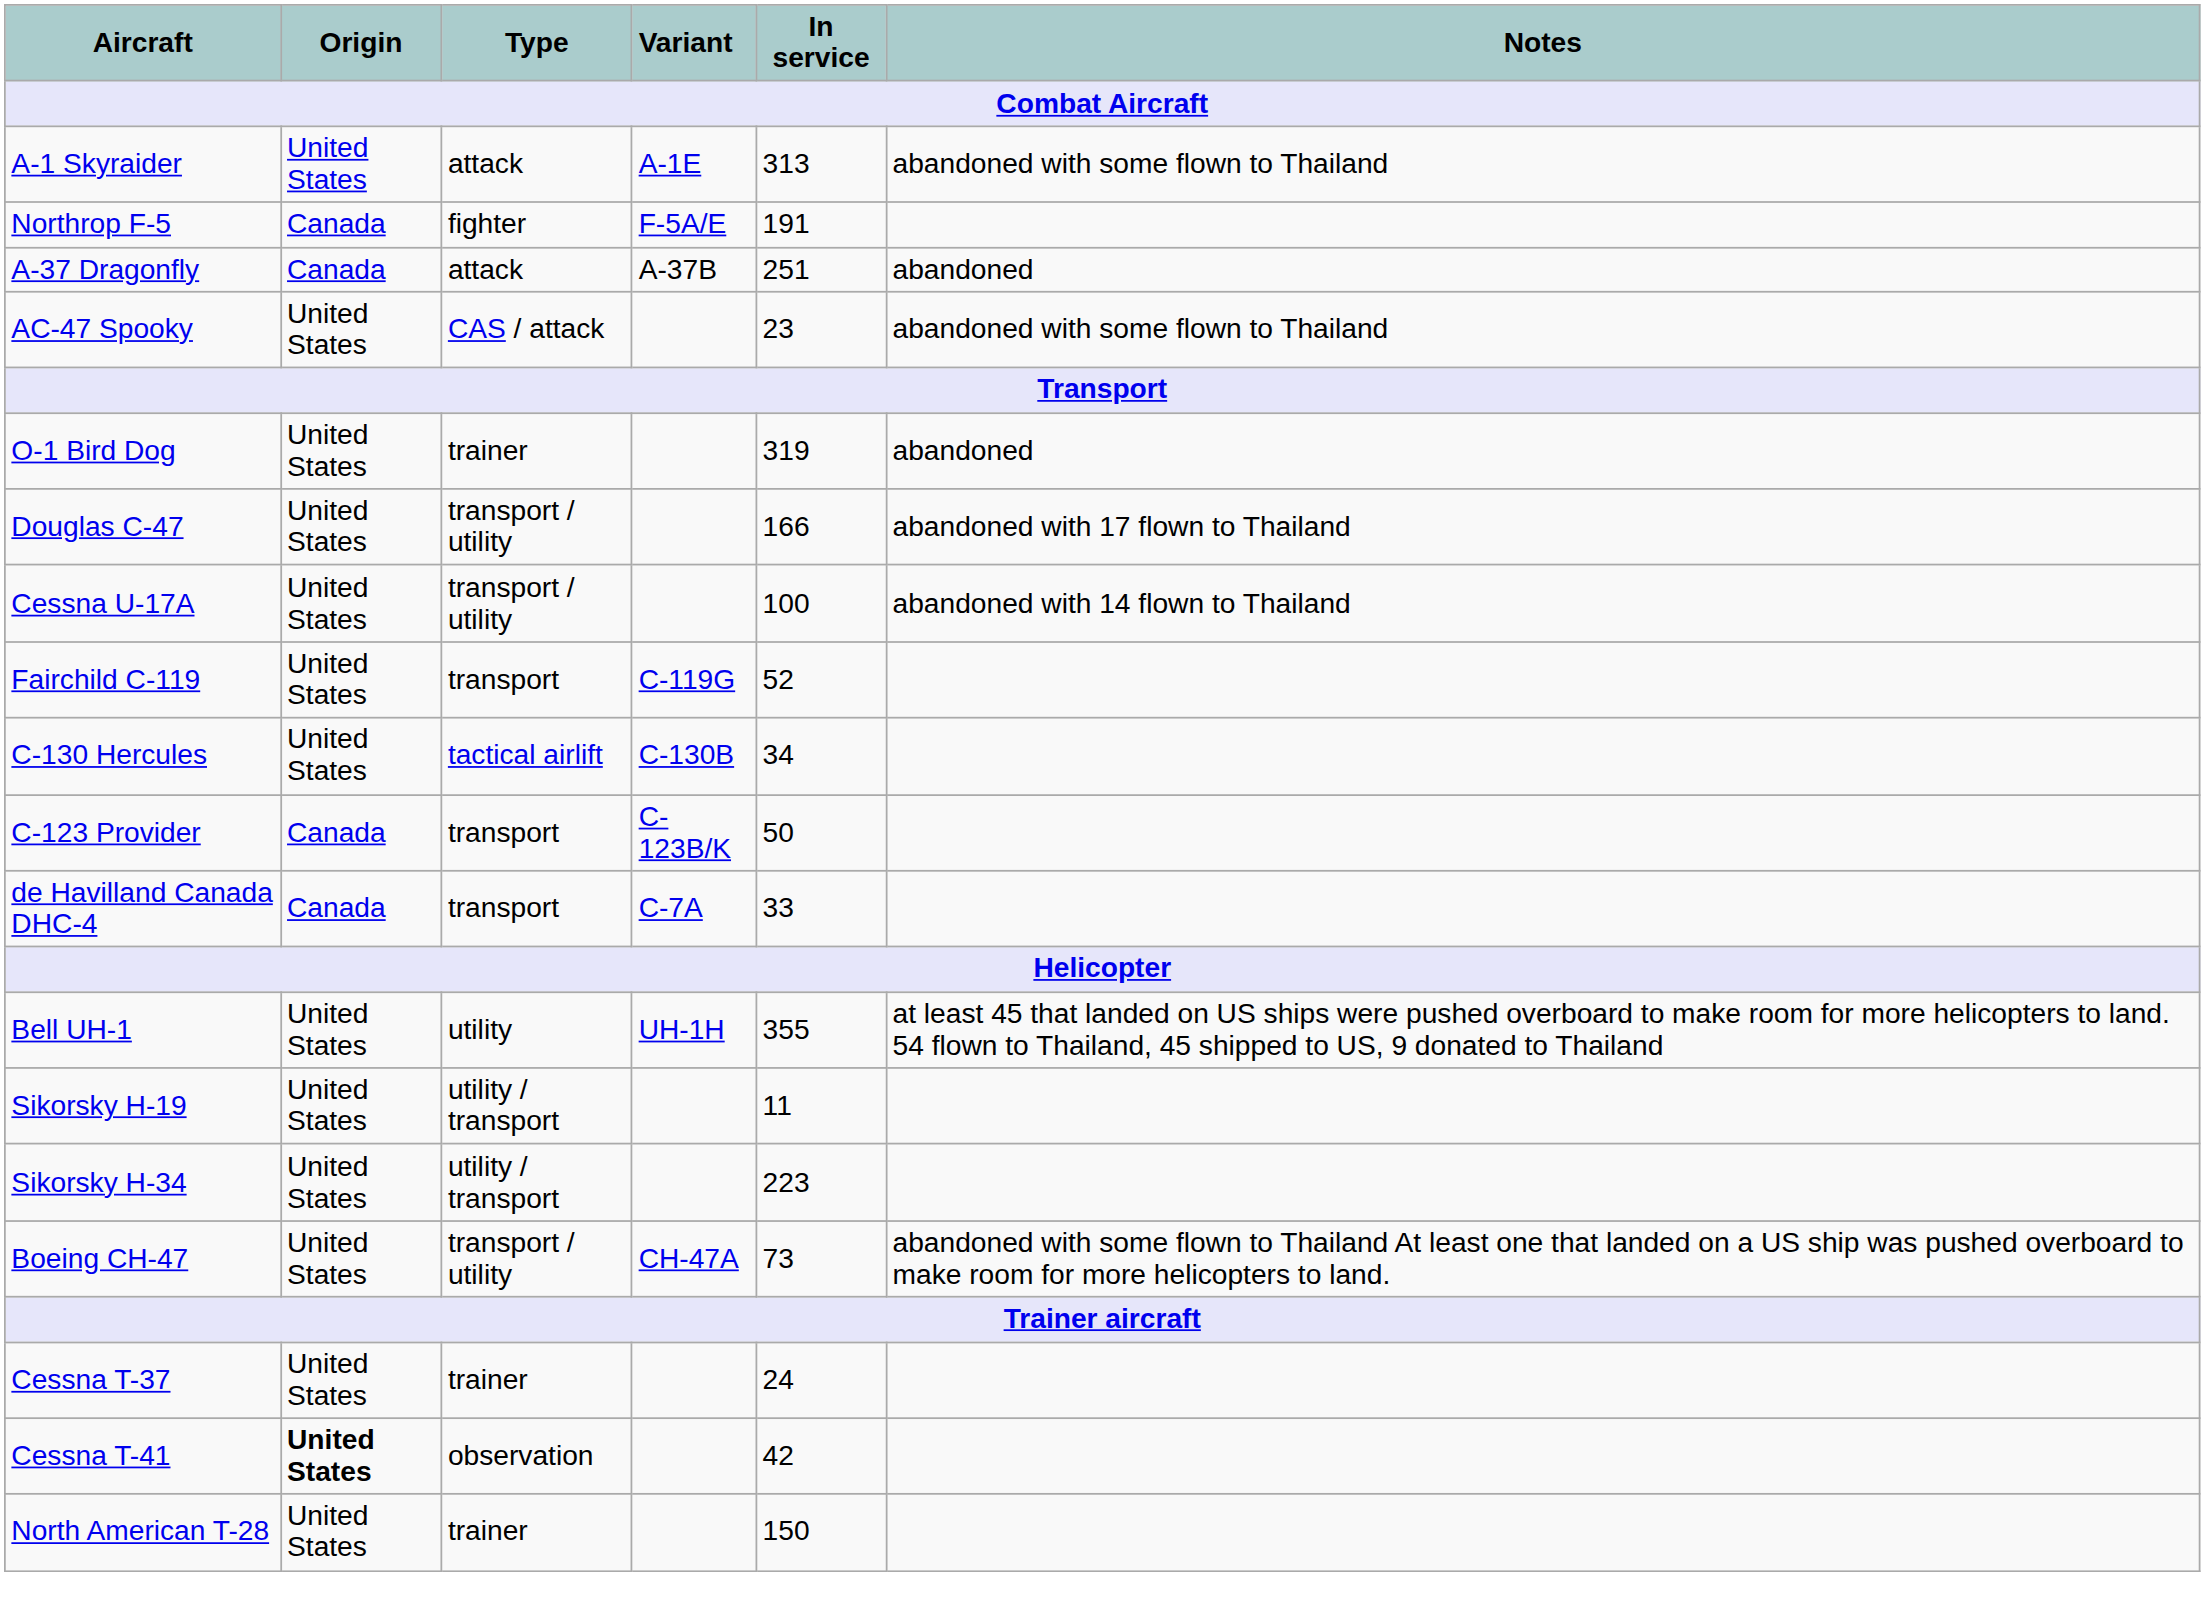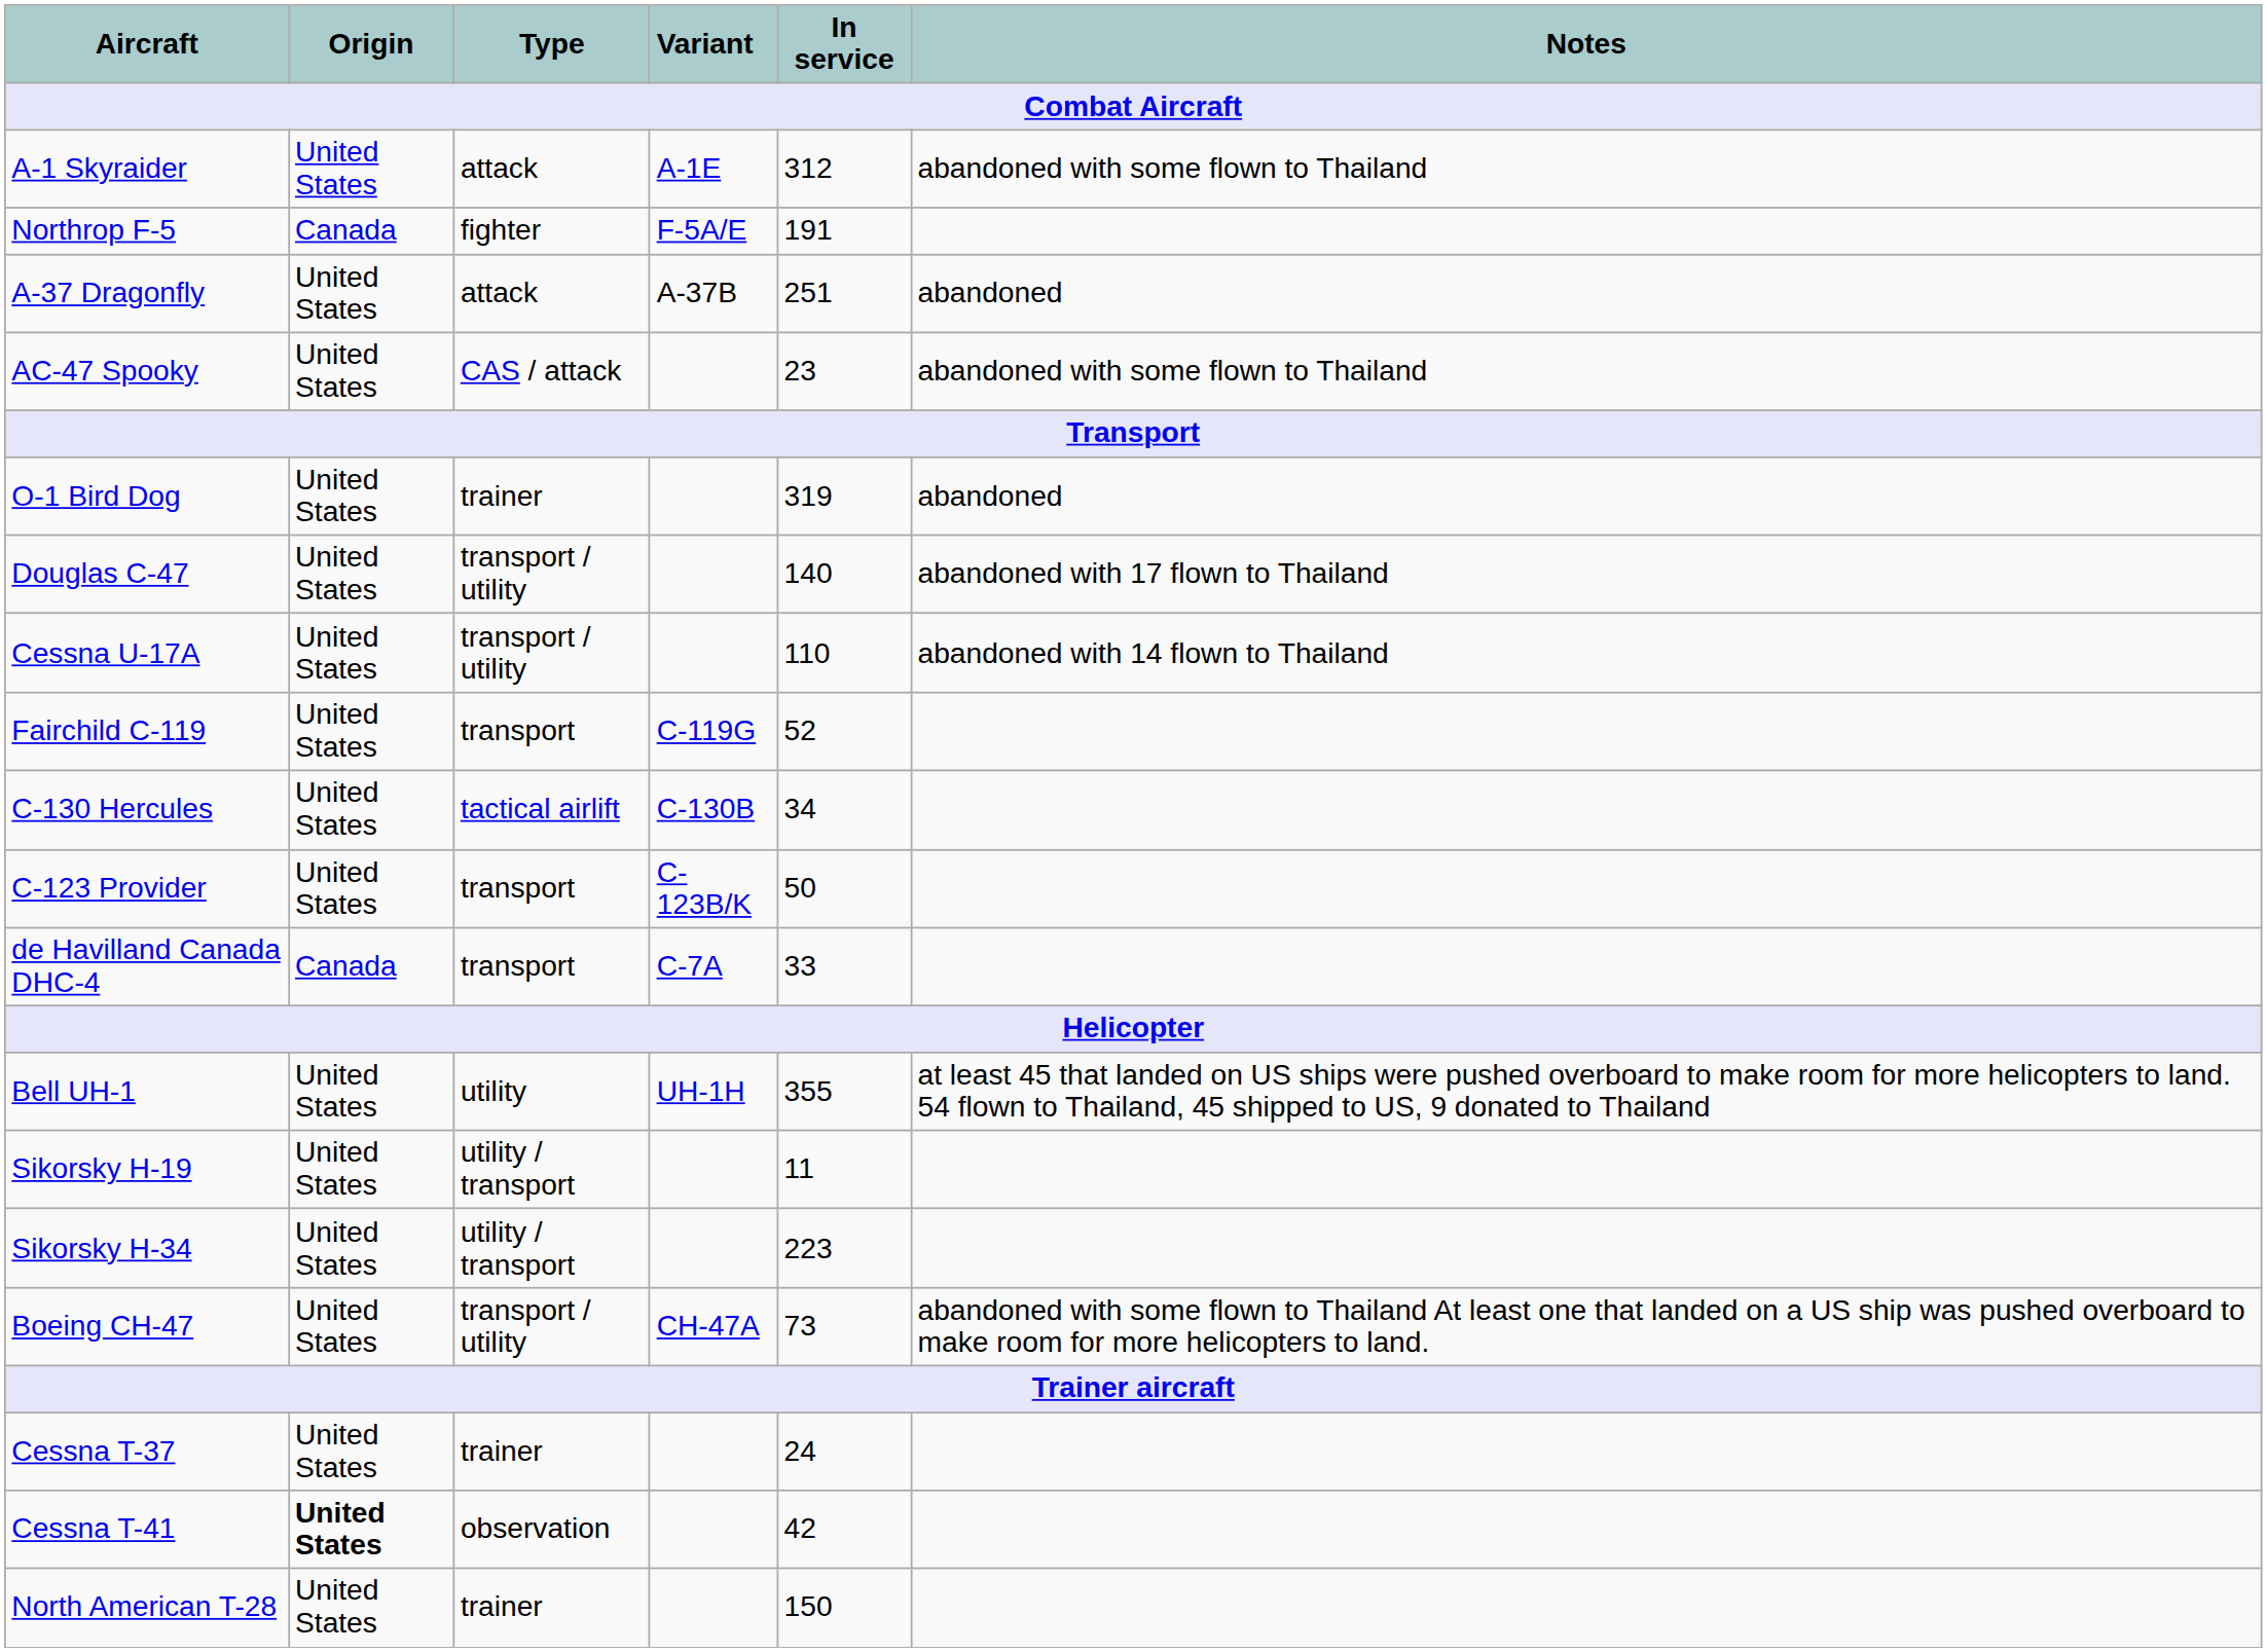A-1 Skyraider | In service: 313 -> 312
A-37 Dragonfly | Origin: Canada -> United States
Douglas C-47 | In service: 166 -> 140
Cessna U-17A | In service: 100 -> 110
C-123 Provider | Origin: Canada -> United States
